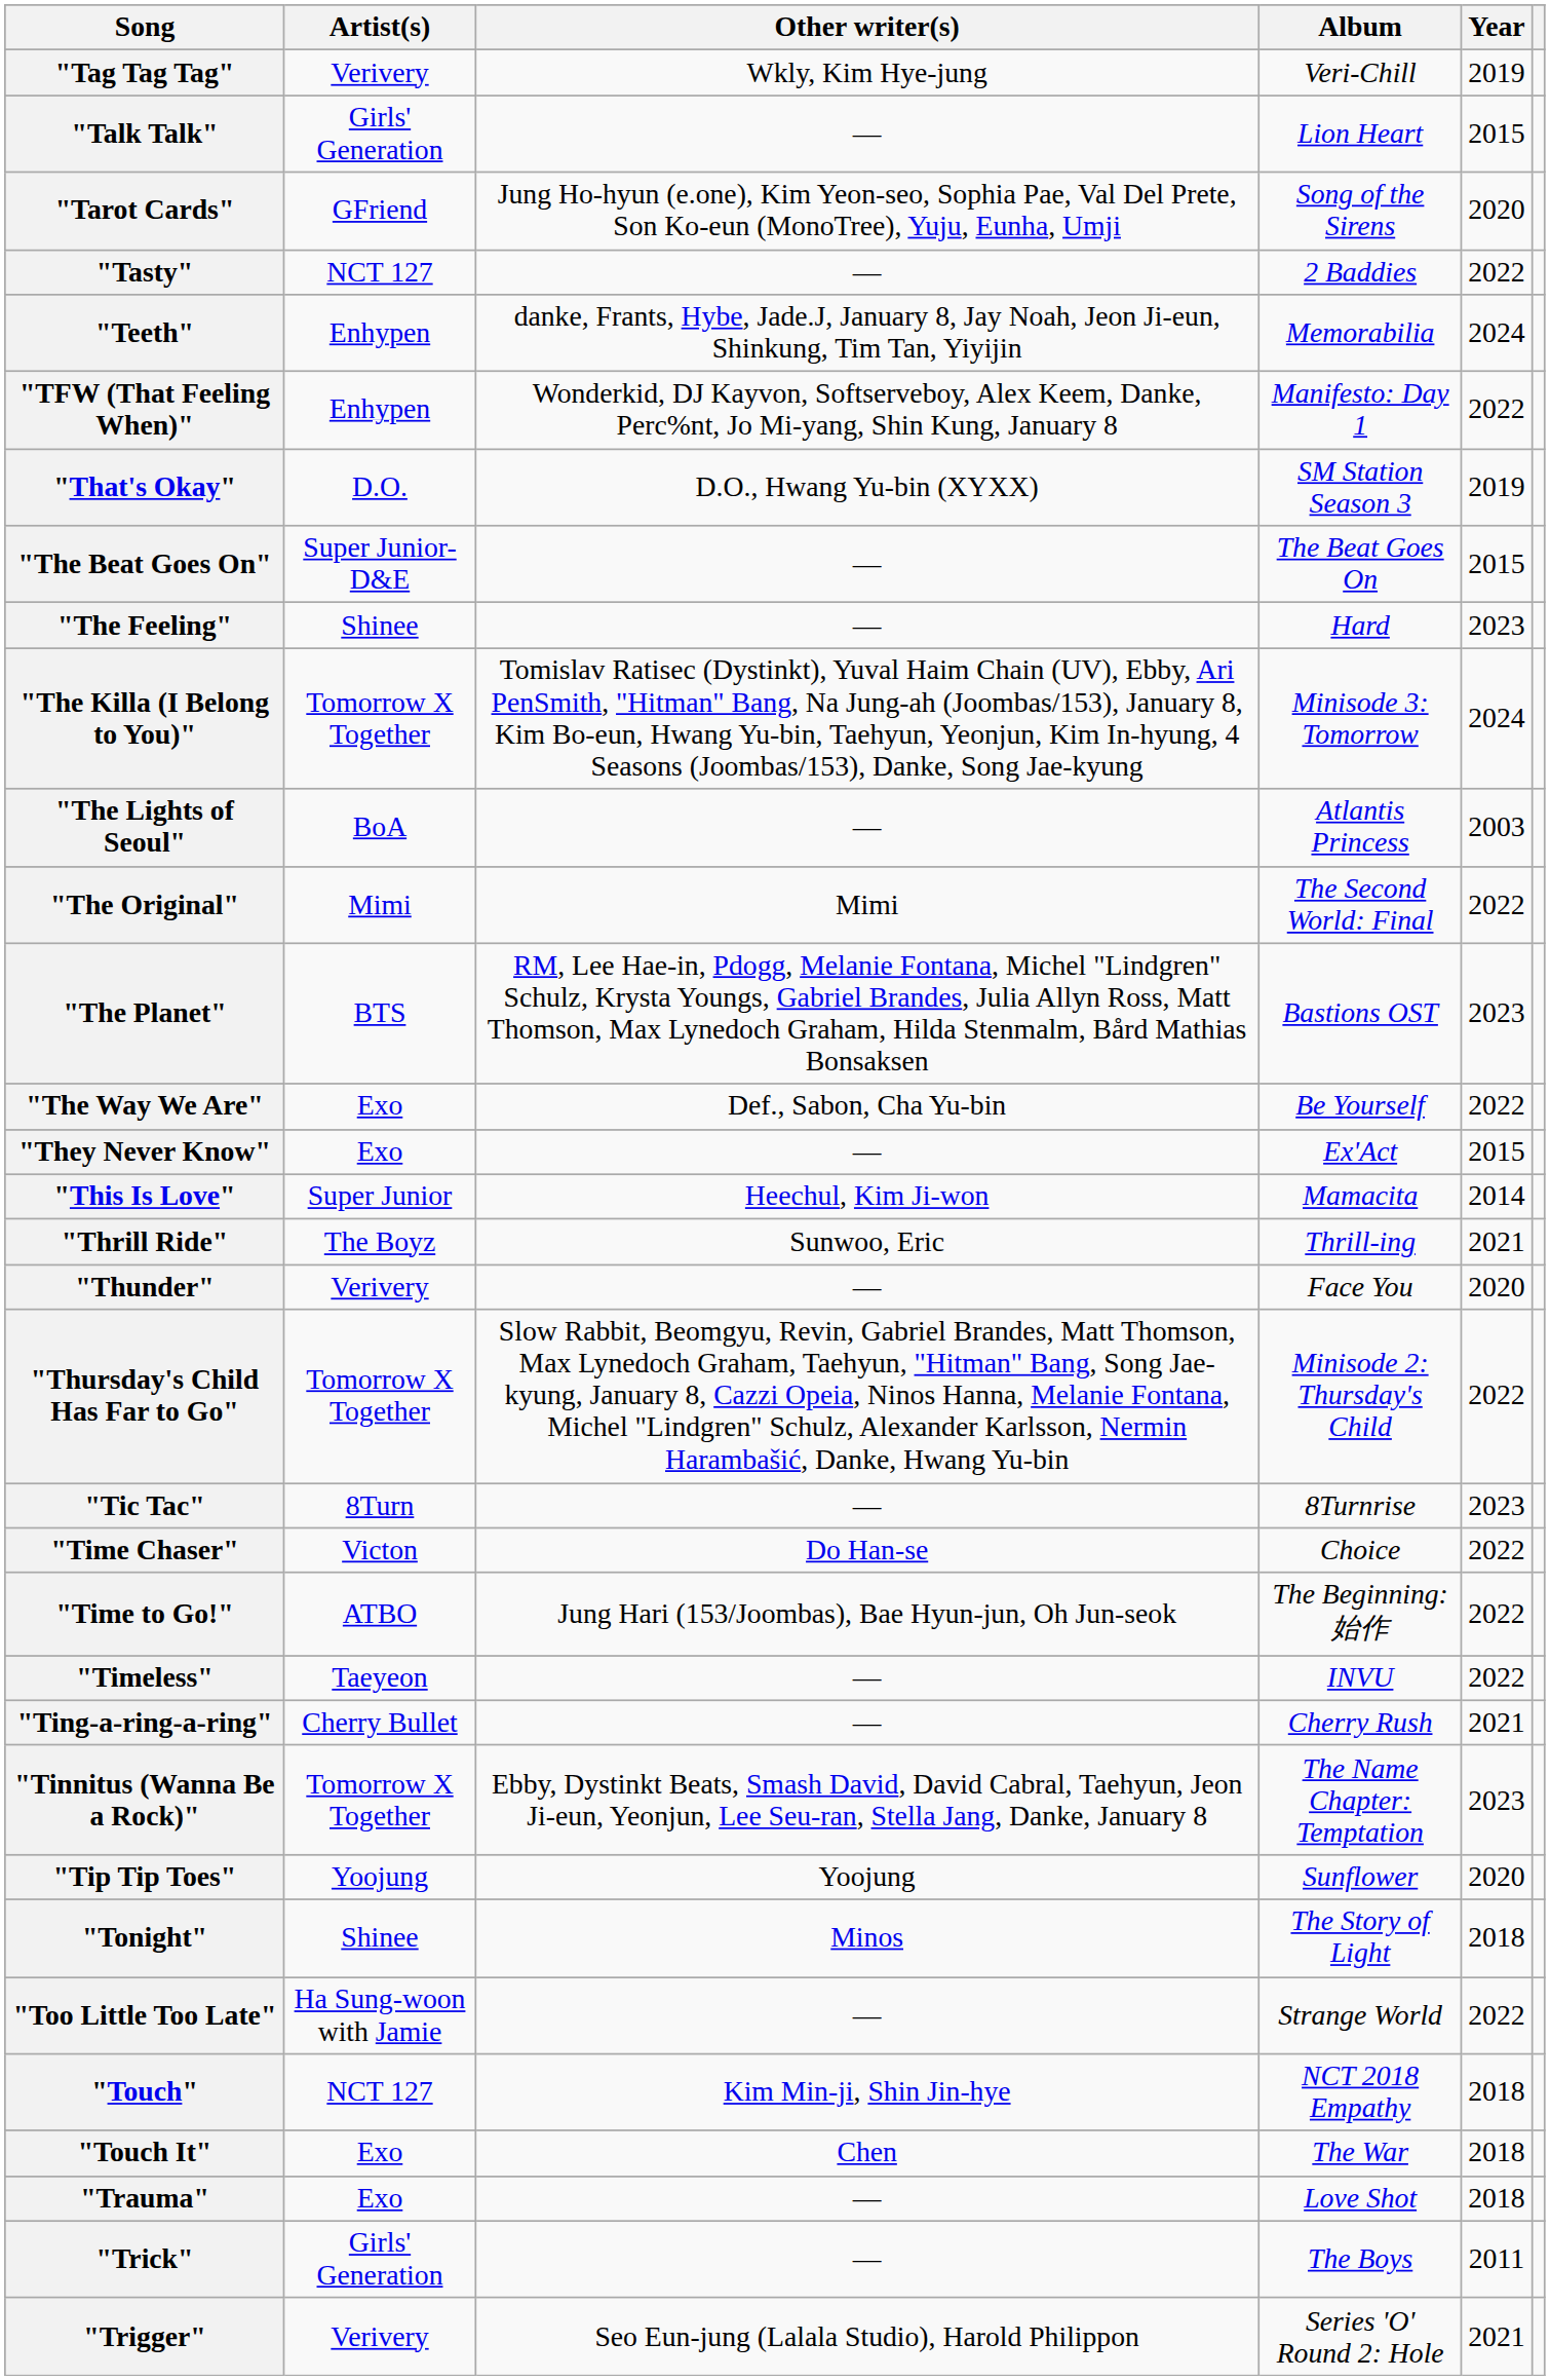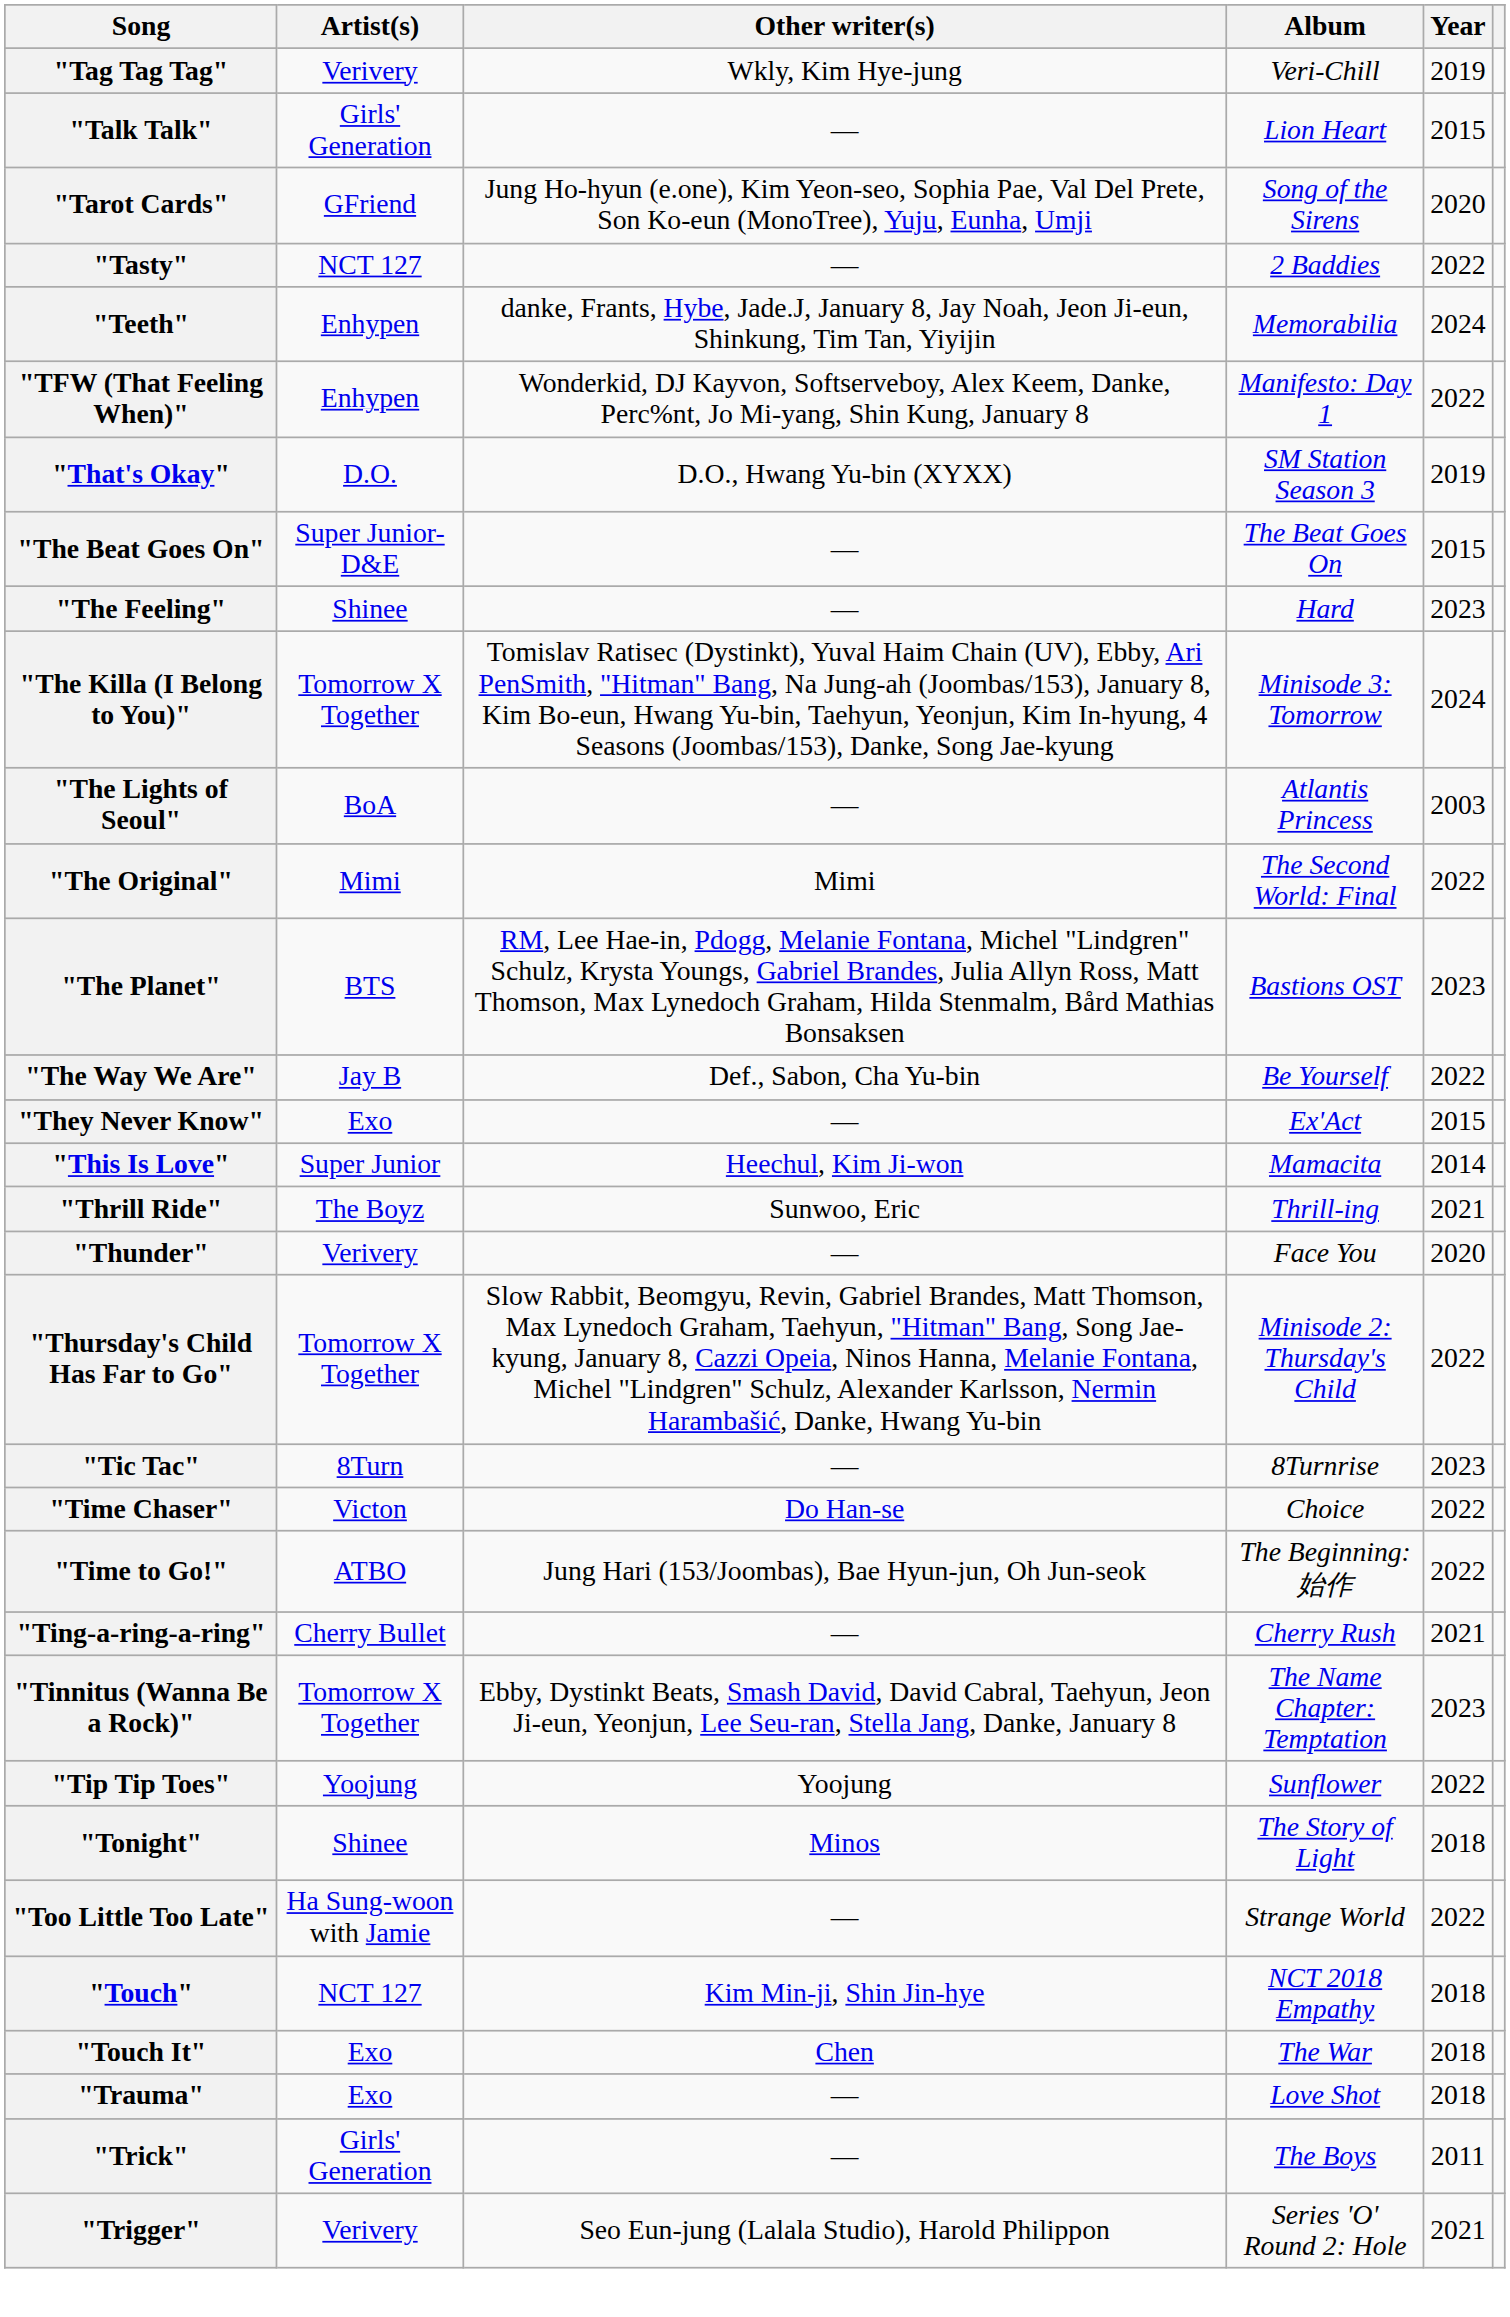"The Way We Are" | Artist(s): Exo -> Jay B
- row: "Timeless" | Taeyeon | — | INVU | 2022
"Tip Tip Toes" | Year: 2020 -> 2022
